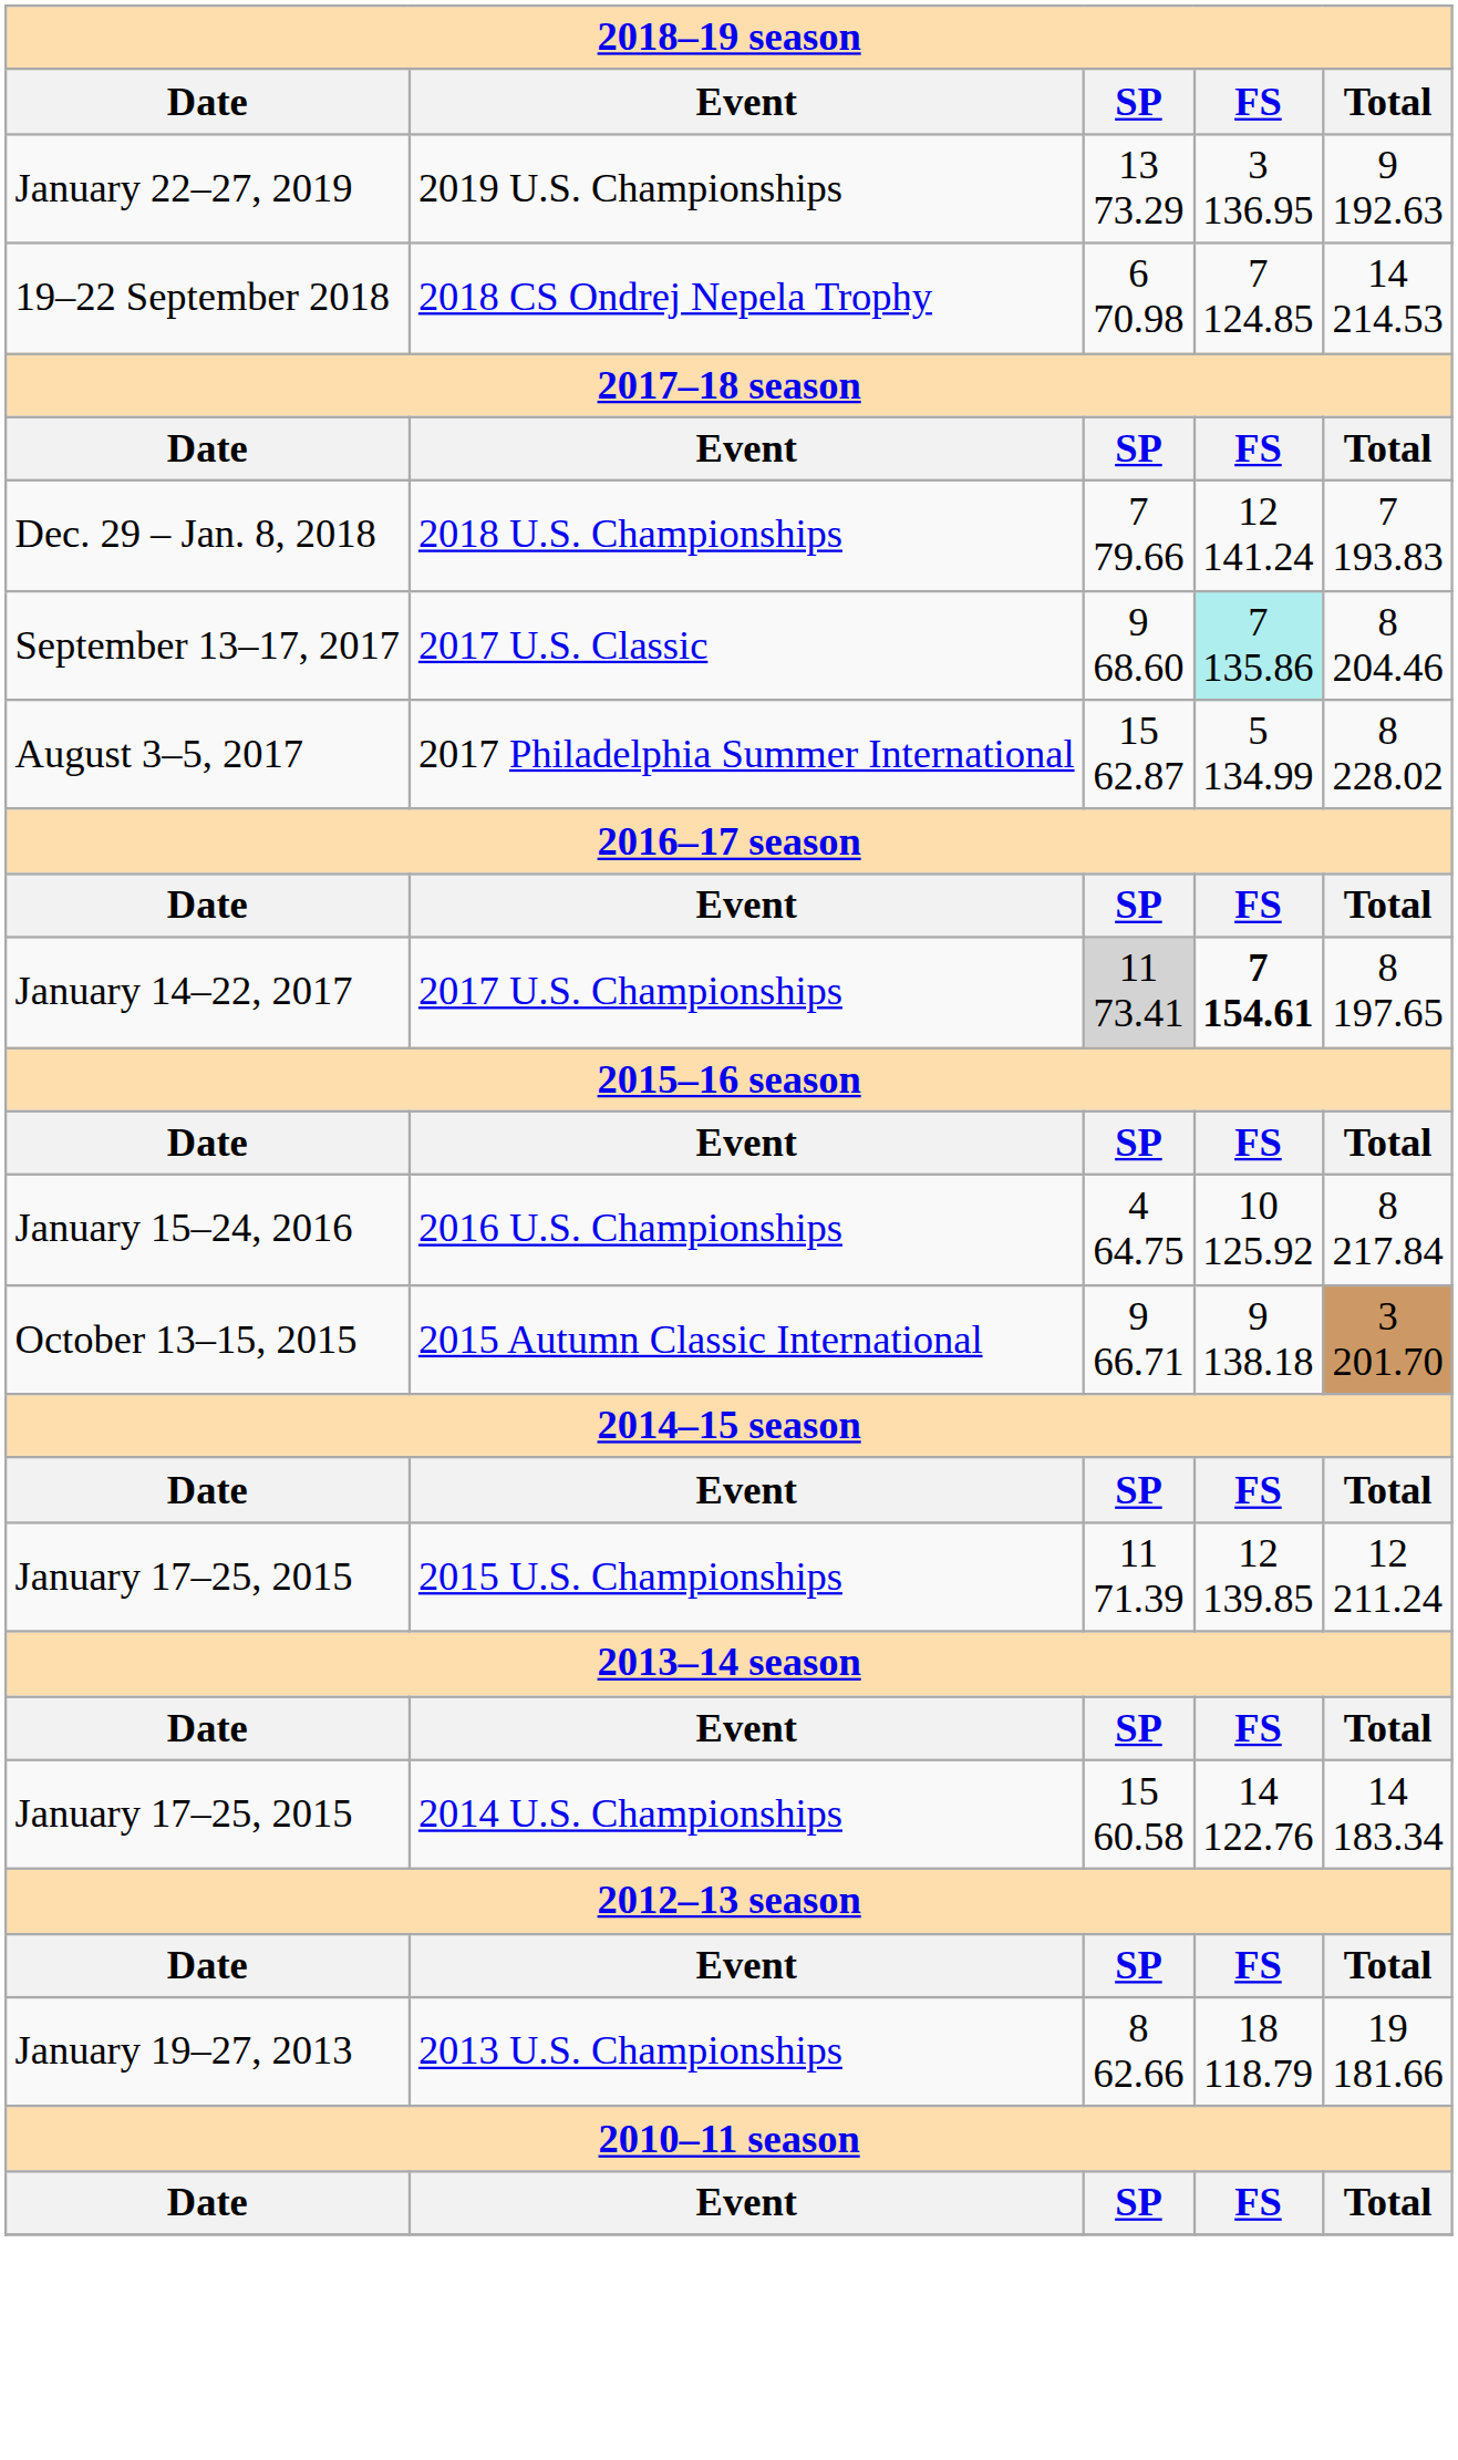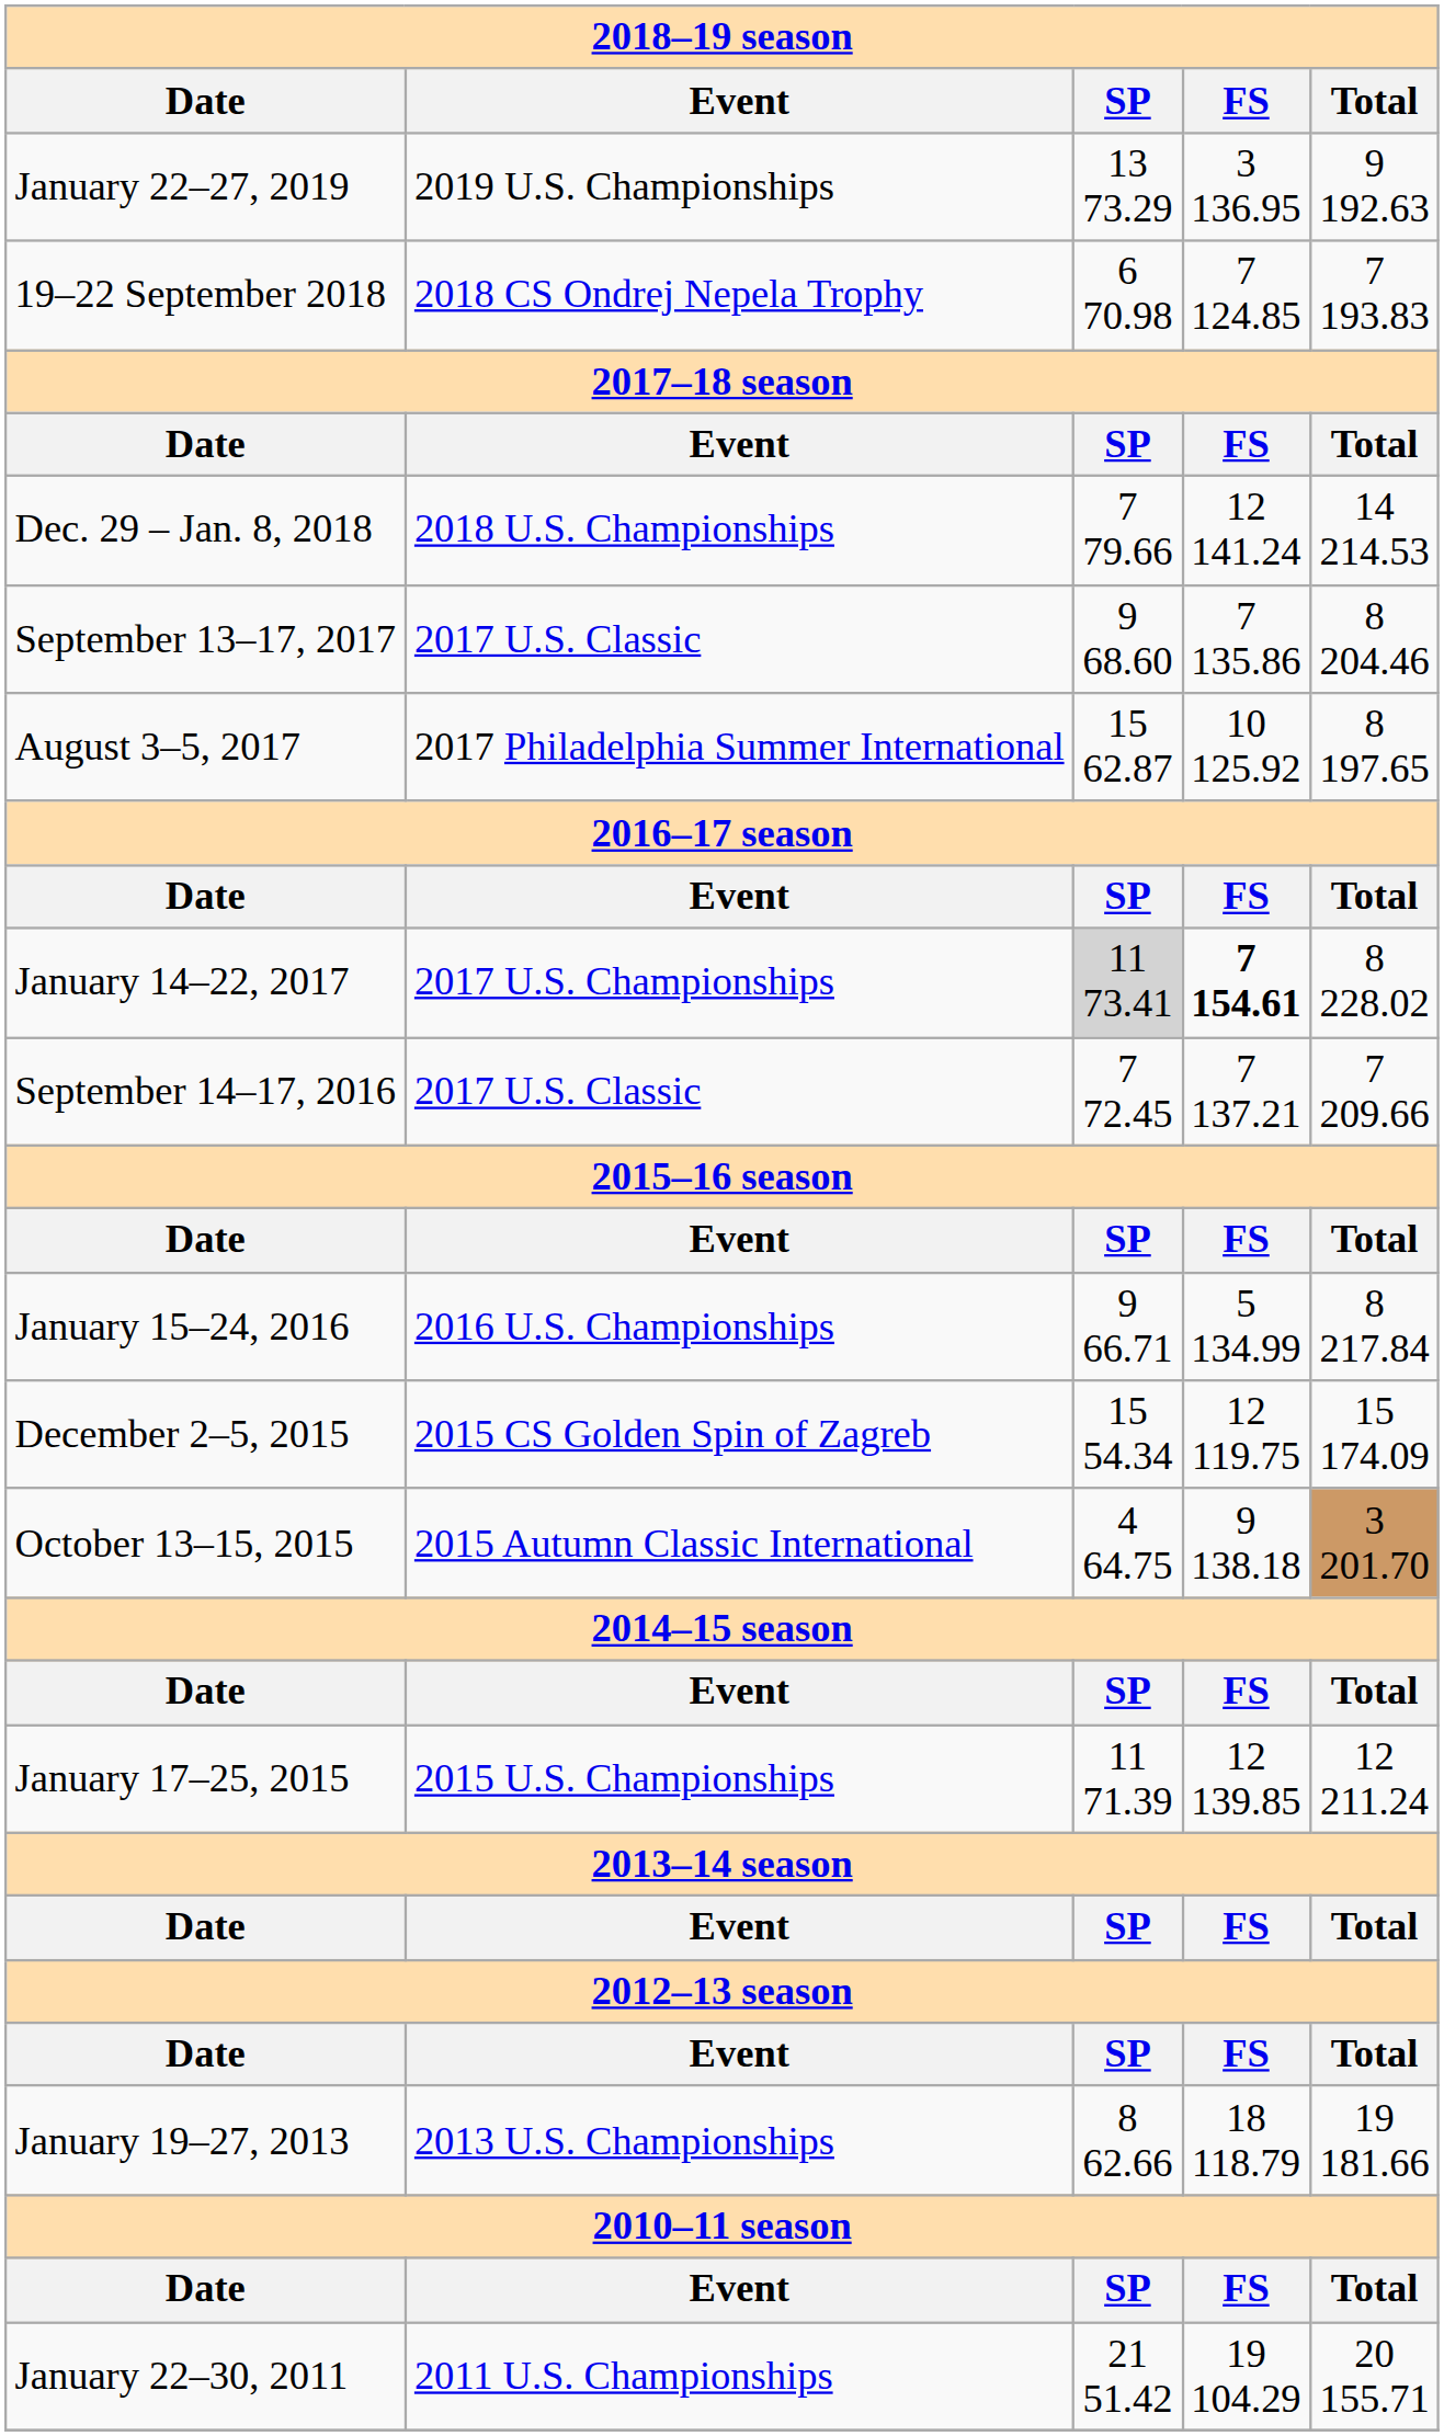19–22 September 2018 | Total: 14 214.53 -> 7 193.83
Dec. 29 – Jan. 8, 2018 | Total: 7 193.83 -> 14 214.53
September 13–17, 2017 | FS: paleturquoise background -> no background
August 3–5, 2017 | FS: 5 134.99 -> 10 125.92
August 3–5, 2017 | Total: 8 228.02 -> 8 197.65
January 14–22, 2017 | Total: 8 197.65 -> 8 228.02
+ row: September 14–17, 2016 | 2017 U.S. Classic | 7 72.45 | 7 137.21 | 7 209.66
January 15–24, 2016 | SP: 4 64.75 -> 9 66.71
January 15–24, 2016 | FS: 10 125.92 -> 5 134.99
+ row: December 2–5, 2015 | 2015 CS Golden Spin of Zagreb | 15 54.34 | 12 119.75 | 15 174.09
October 13–15, 2015 | SP: 9 66.71 -> 4 64.75
- row: January 17–25, 2015 | 2014 U.S. Championships | 15 60.58 | 14 122.76 | 14 183.34
+ row: January 22–30, 2011 | 2011 U.S. Championships | 21 51.42 | 19 104.29 | 20 155.71
